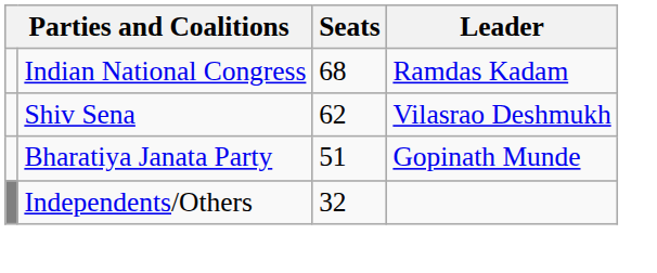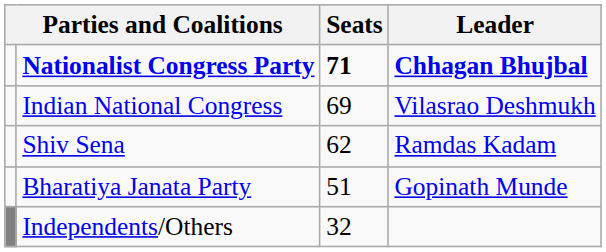+ row: Nationalist Congress Party | 71 | Chhagan Bhujbal
Indian National Congress | Seats: 68 -> 69
Indian National Congress | Leader: Ramdas Kadam -> Vilasrao Deshmukh
Shiv Sena | Leader: Vilasrao Deshmukh -> Ramdas Kadam
